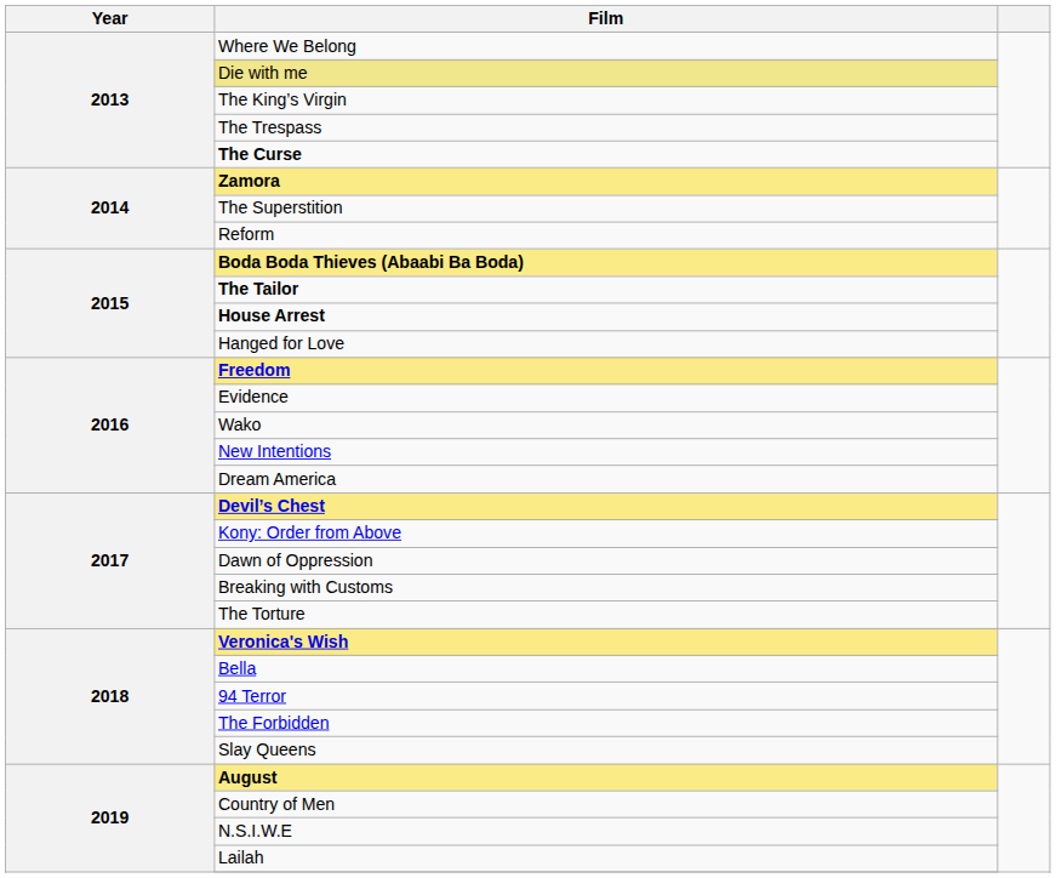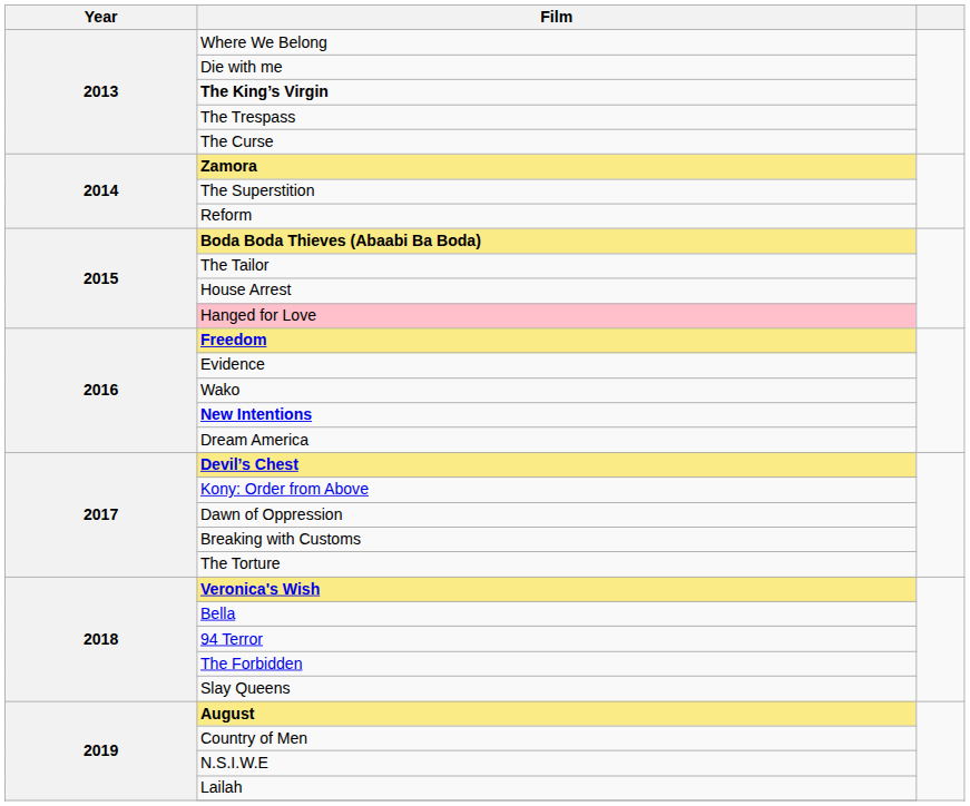Die with me | Film: khaki background -> no background
The King’s Virgin | Film: normal -> bold
The Curse | Film: bold -> normal
The Tailor | Film: bold -> normal
House Arrest | Film: bold -> normal
Hanged for Love | Film: no background -> pink background
New Intentions | Film: normal -> bold
